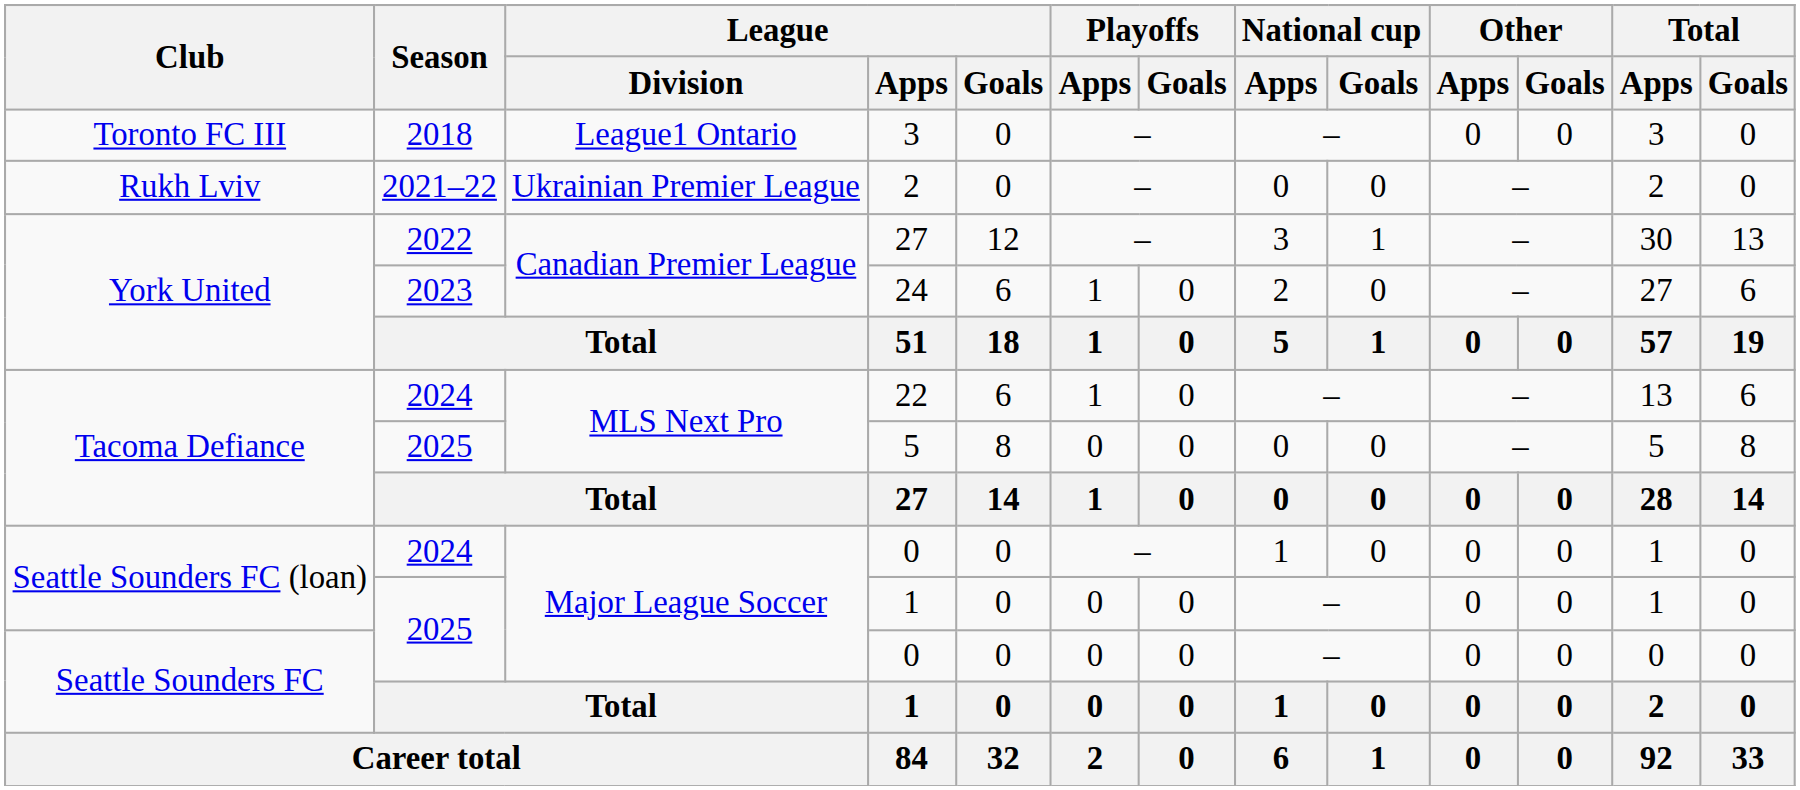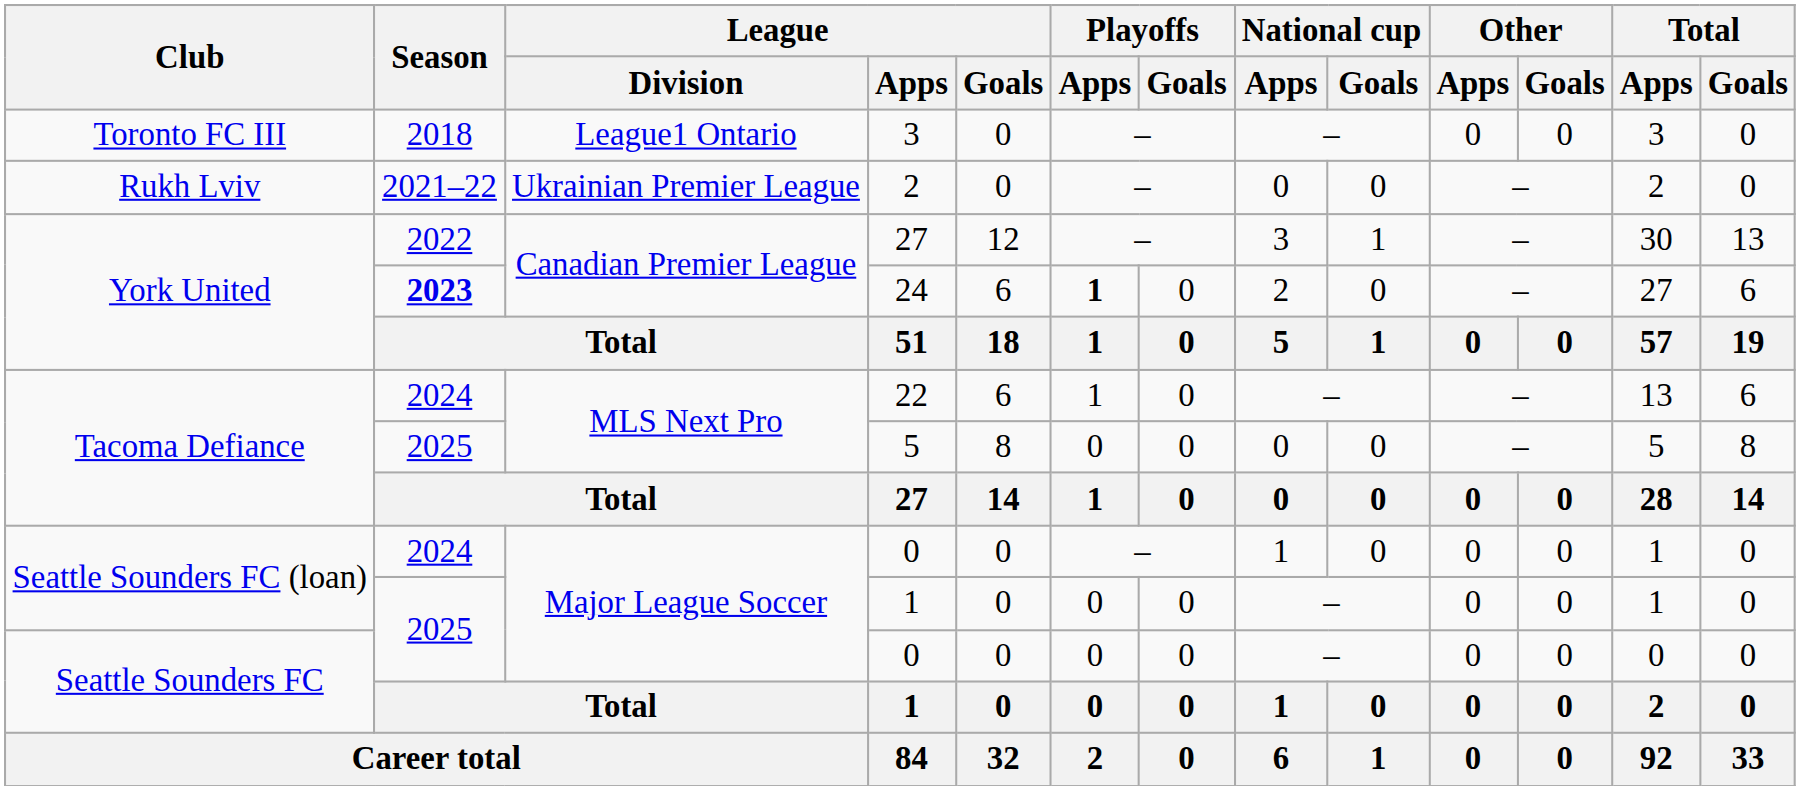24 | Season: normal -> bold
24 | Playoffs / Apps: normal -> bold
